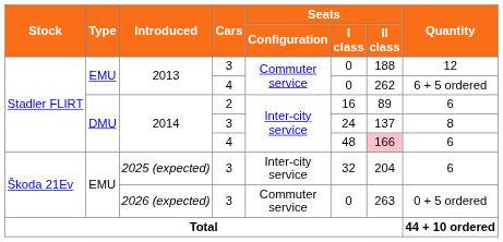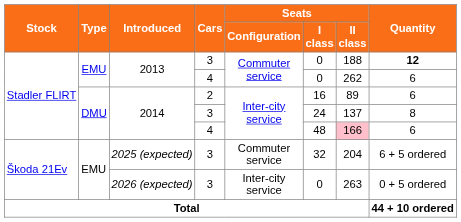2013 / 3 | Quantity: normal -> bold
2013 / 4 | Quantity: 6 + 5 ordered -> 6
2025 (expected) | Seats / Configuration: Inter-city service -> Commuter service
2025 (expected) | Quantity: 6 -> 6 + 5 ordered
2026 (expected) | Seats / Configuration: Commuter service -> Inter-city service
